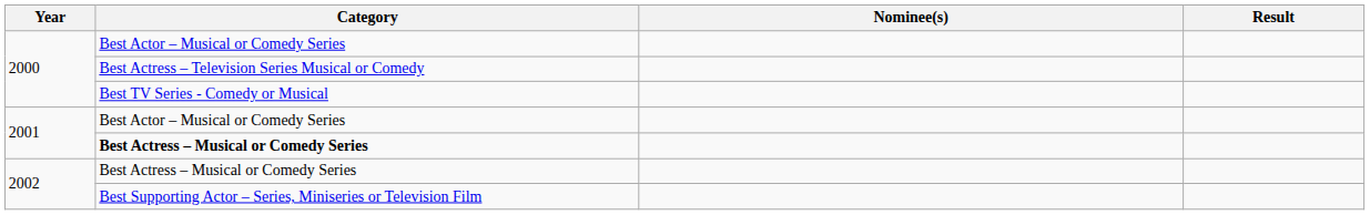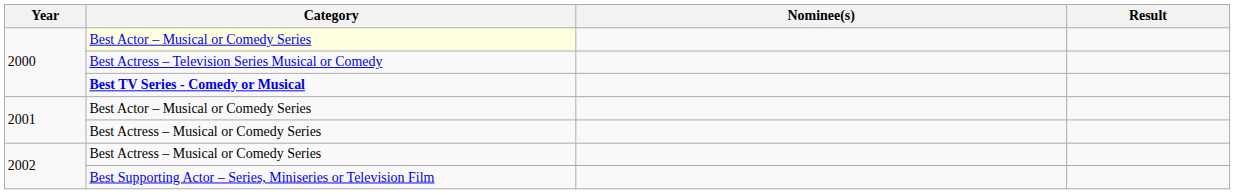2000 / Best Actor – Musical or Comedy Series | Category: no background -> lightyellow background
Best TV Series - Comedy or Musical | Category: normal -> bold
2001 / Best Actress – Musical or Comedy Series | Category: bold -> normal
